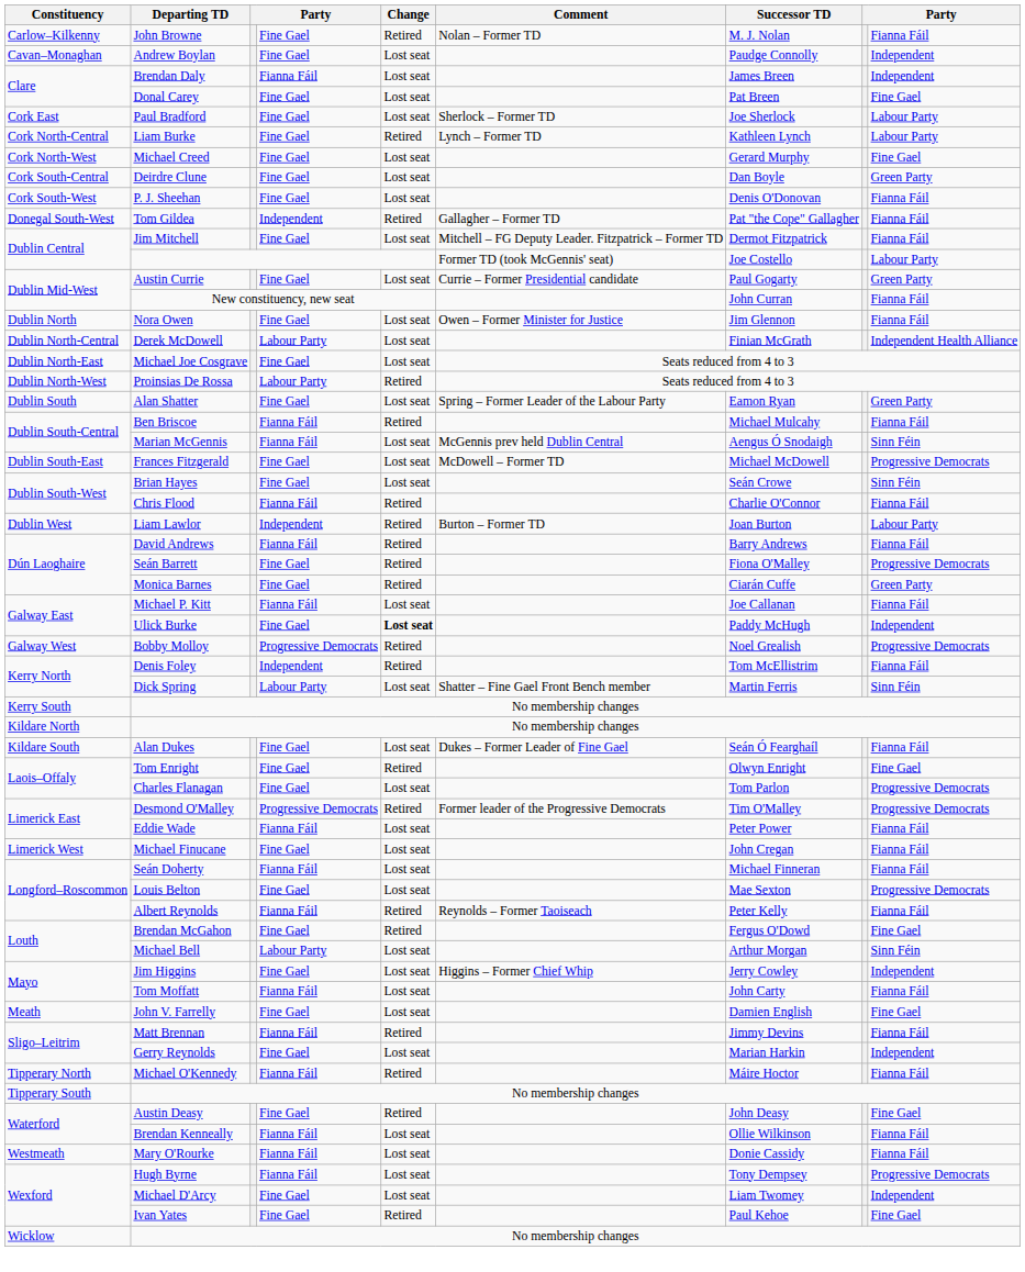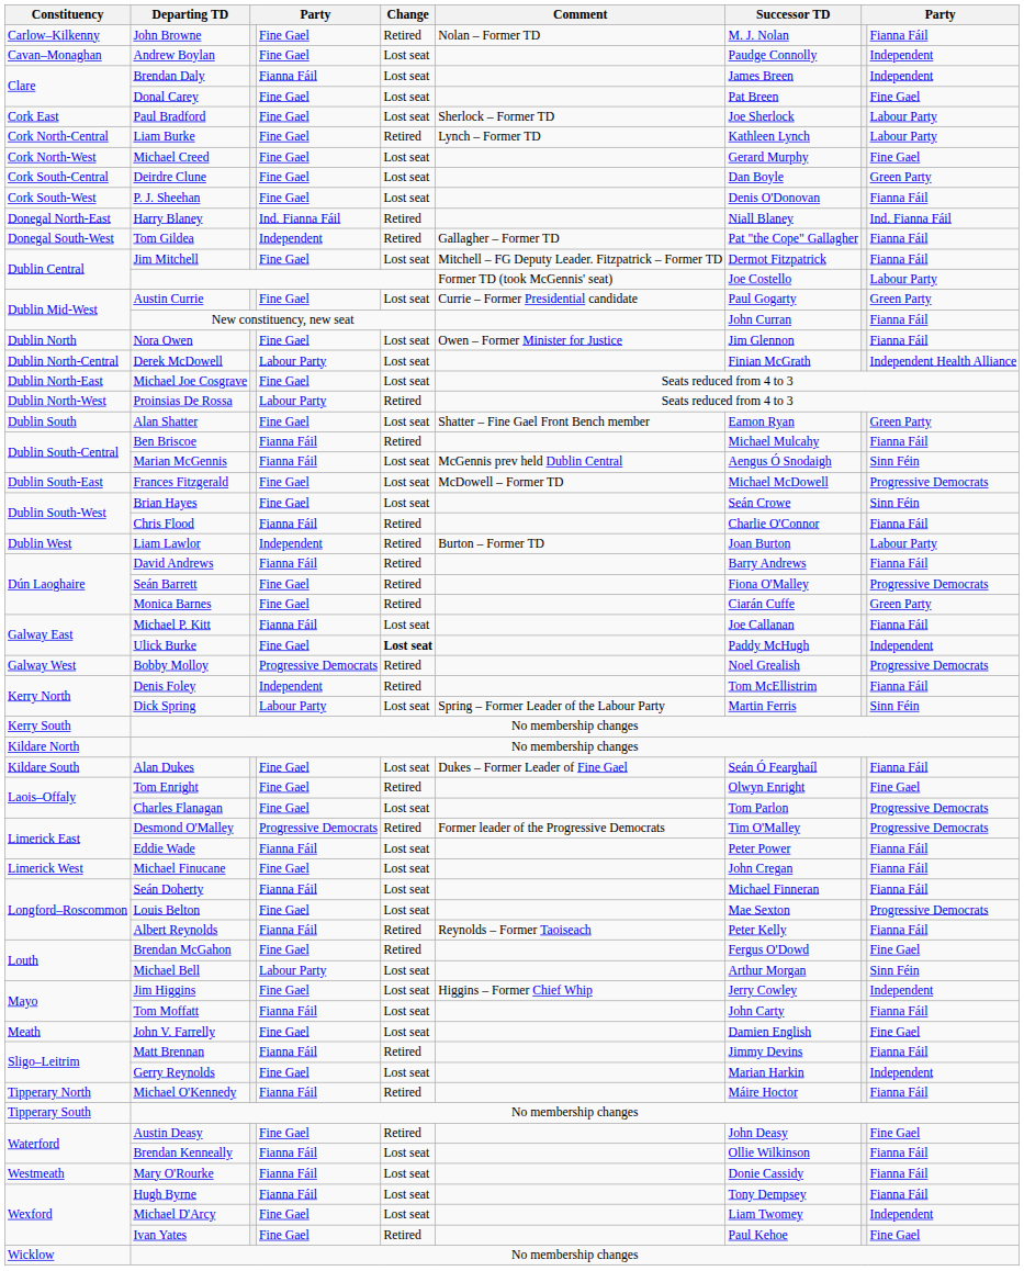+ row: Donegal North-East | Harry Blaney | Ind. Fianna Fáil | Retired | Niall Blaney | Ind. Fianna Fáil
Alan Shatter | Comment: Spring – Former Leader of the Labour Party -> Shatter – Fine Gael Front Bench member
Dick Spring | Comment: Shatter – Fine Gael Front Bench member -> Spring – Former Leader of the Labour Party
Hugh Byrne | column 9: Progressive Democrats -> Fianna Fáil
